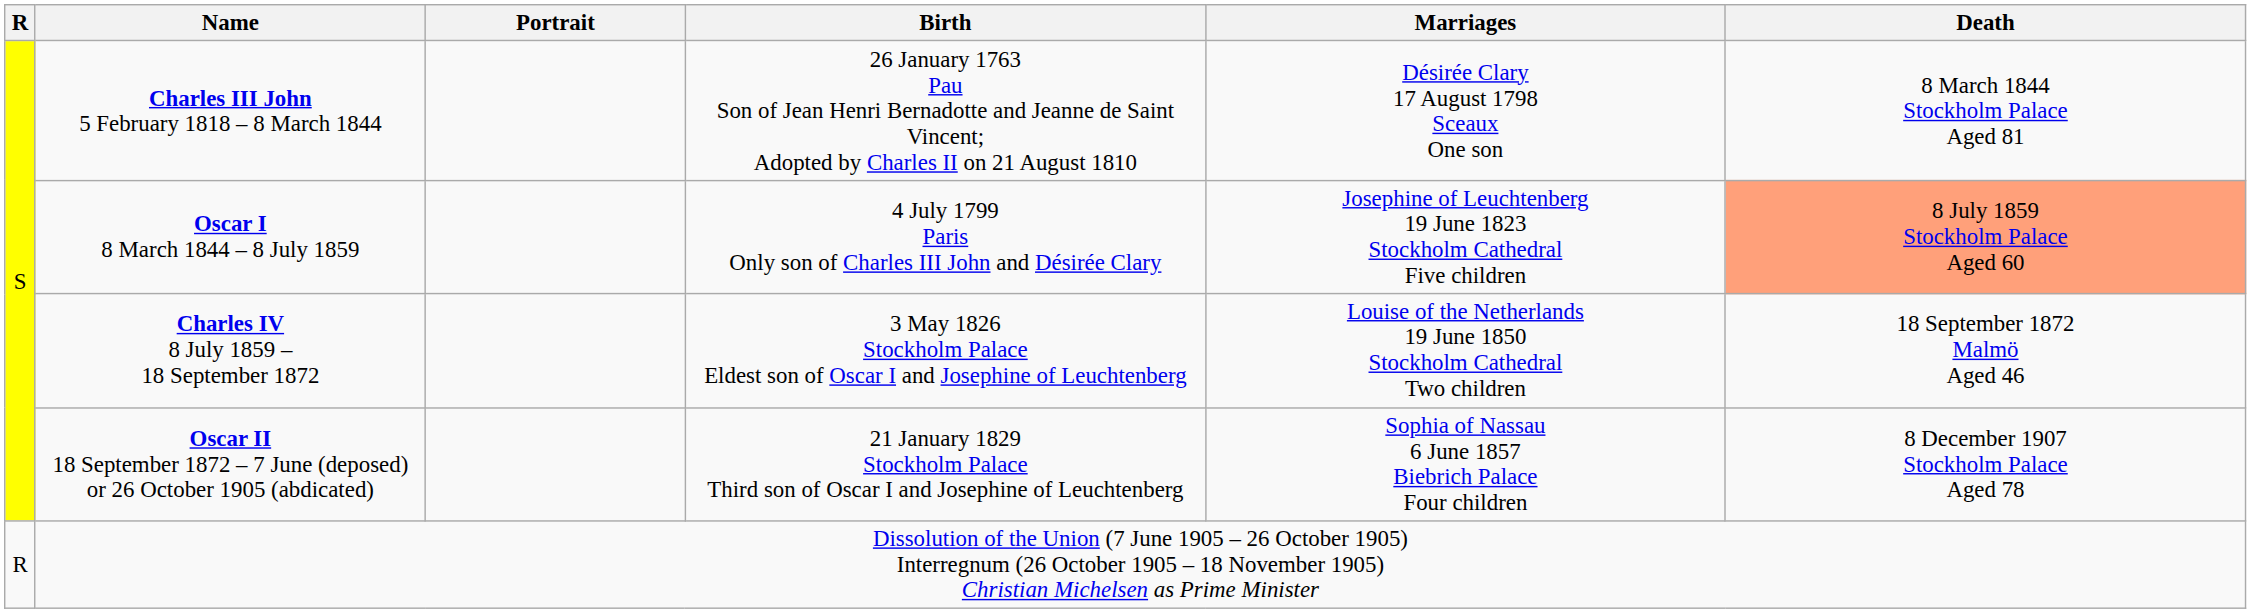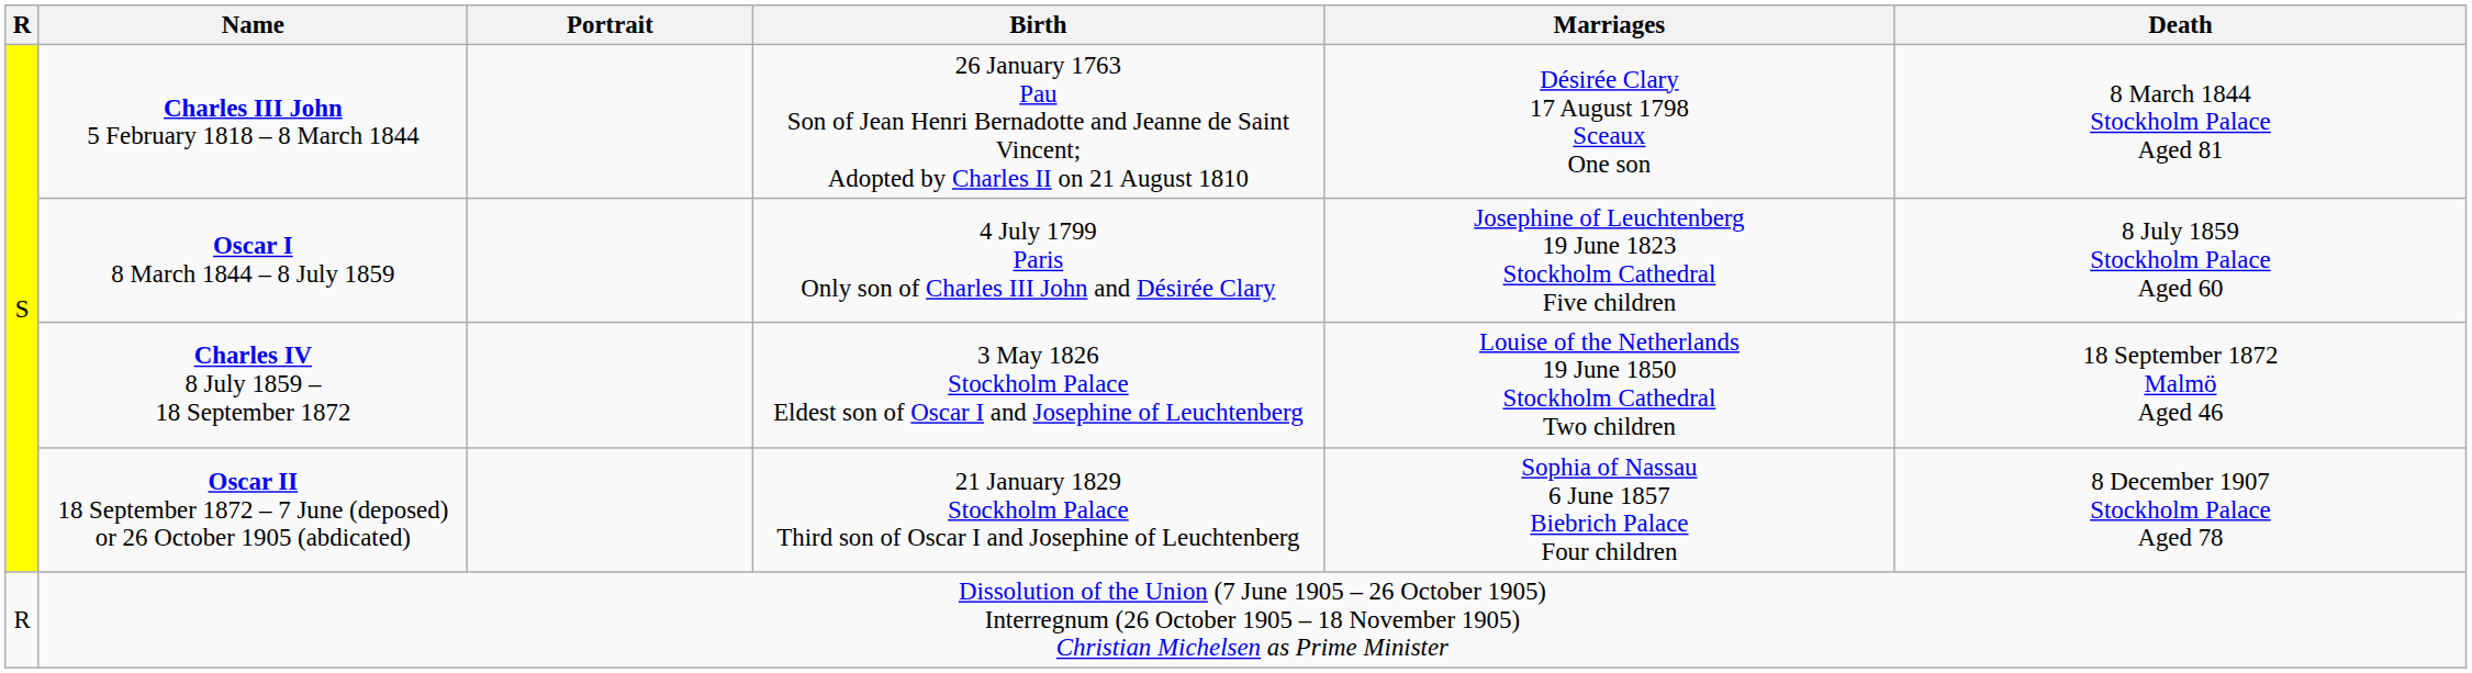Oscar I 8 March 1844 – 8 July 1859 | Death: lightsalmon background -> no background
